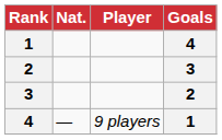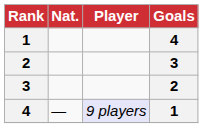row 5 | Player: no background -> lavender background
